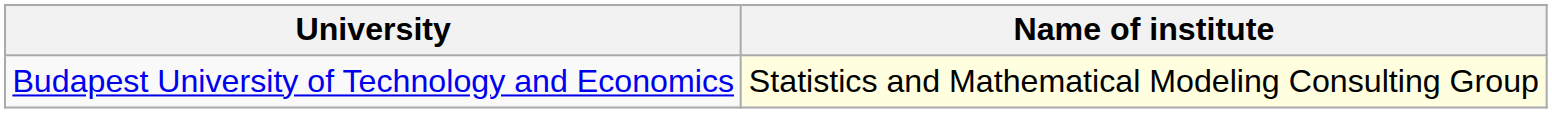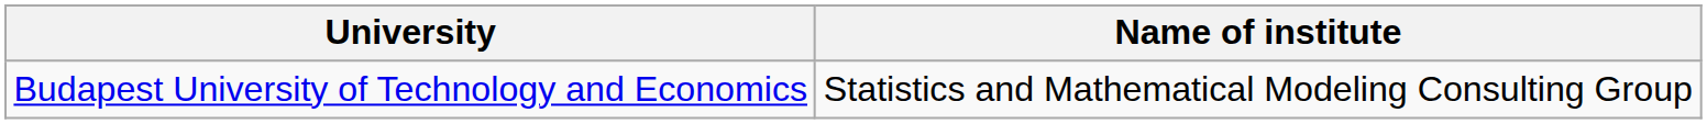Budapest University of Technology and Economics | Name of institute: lightyellow background -> no background
